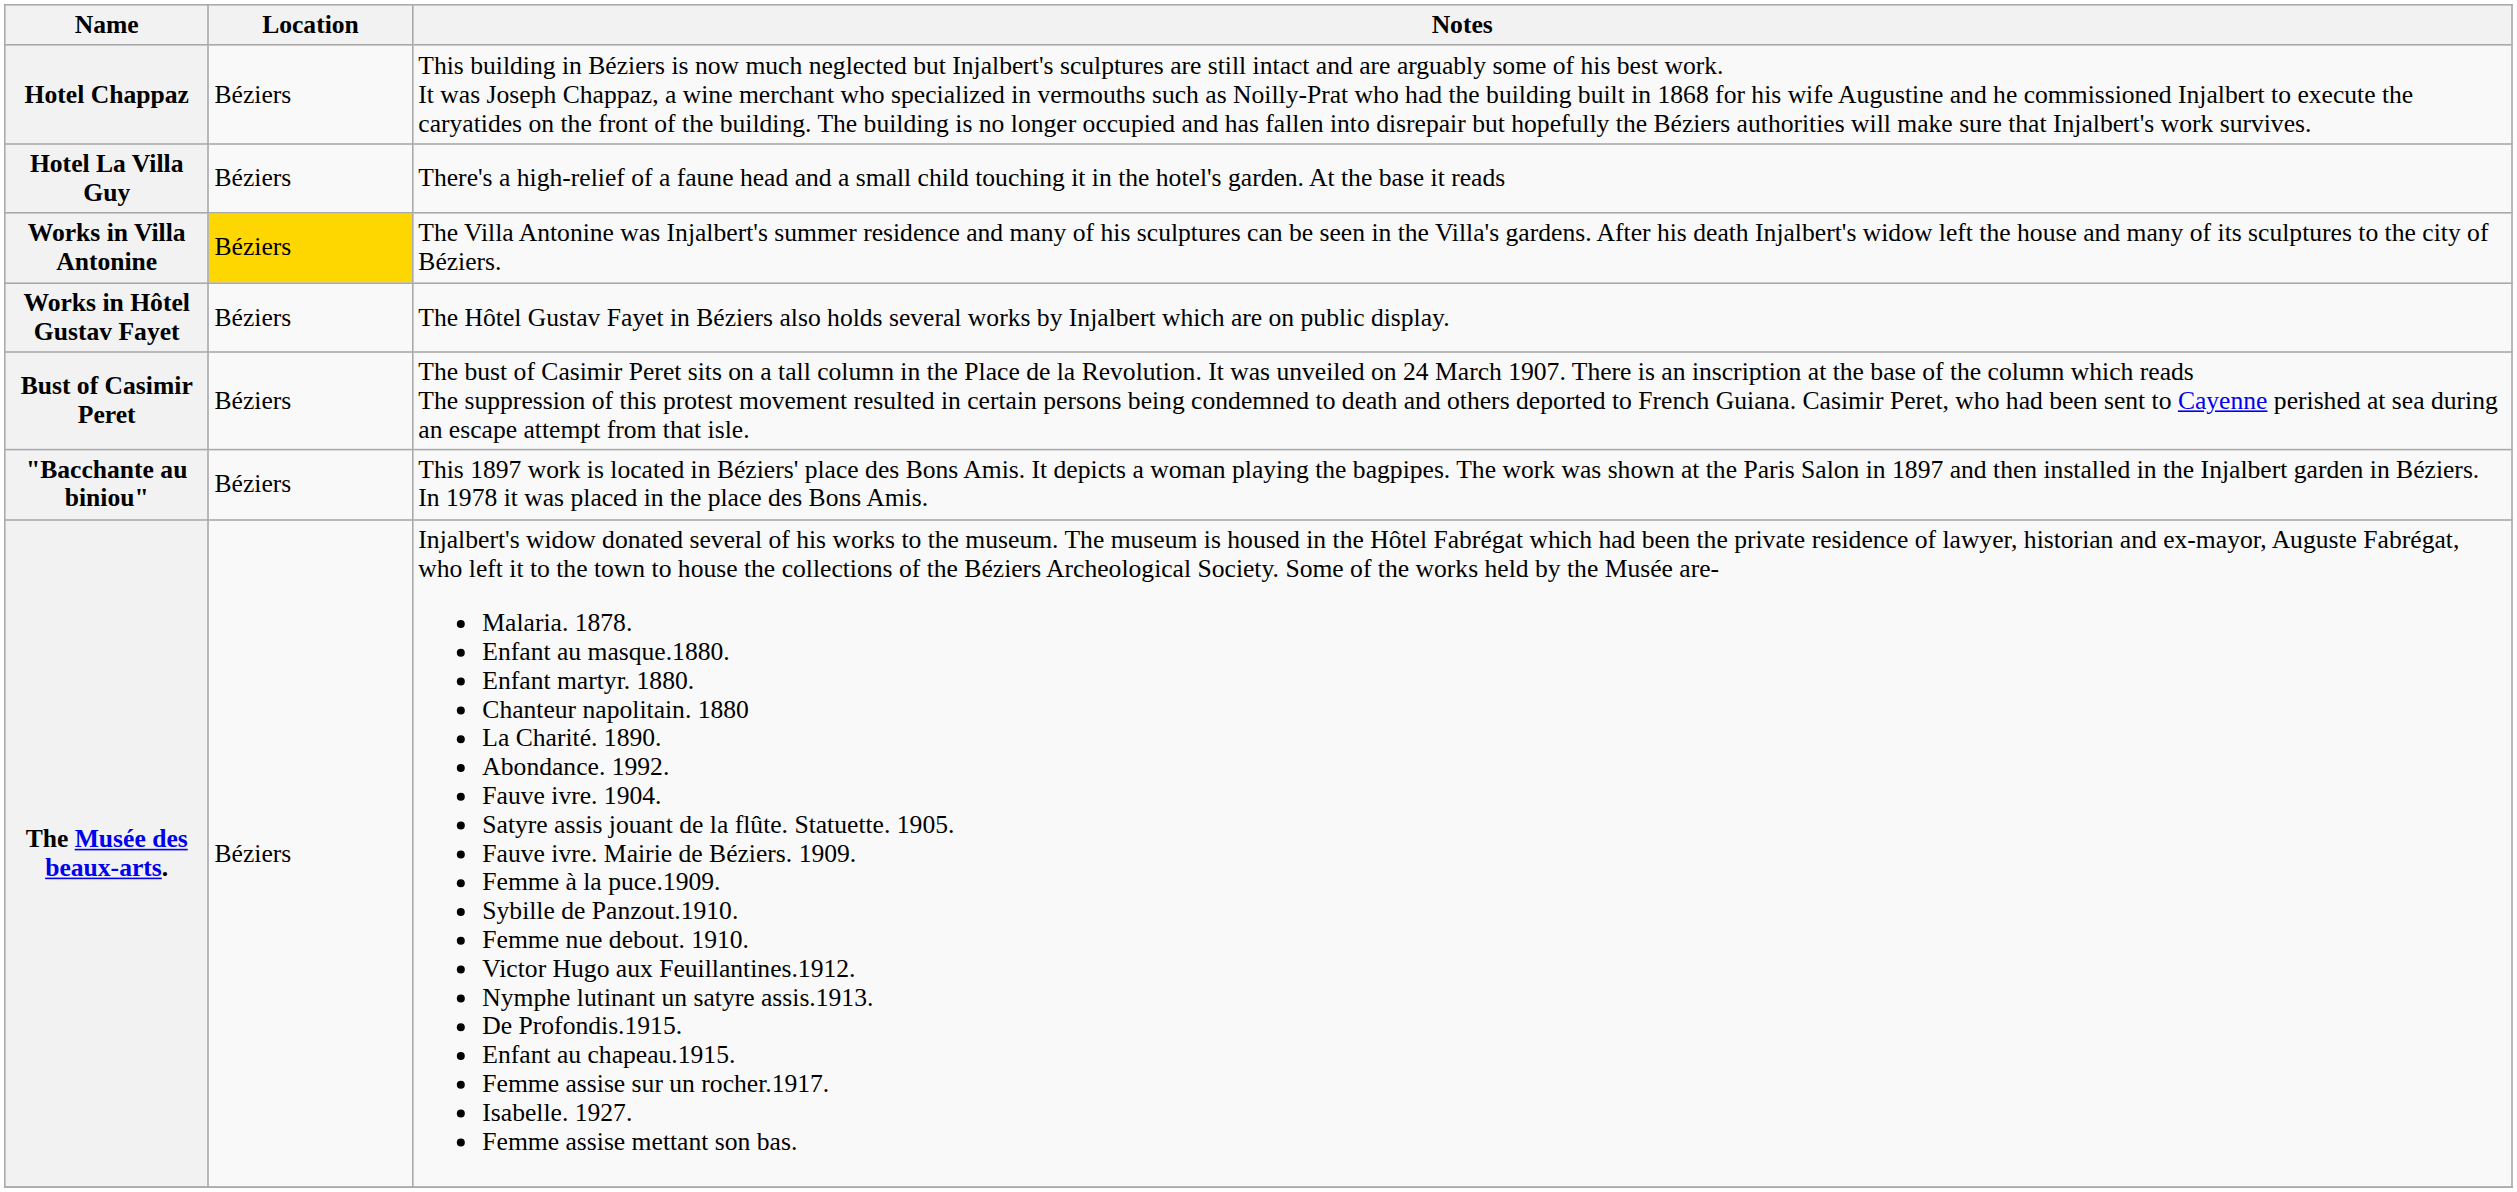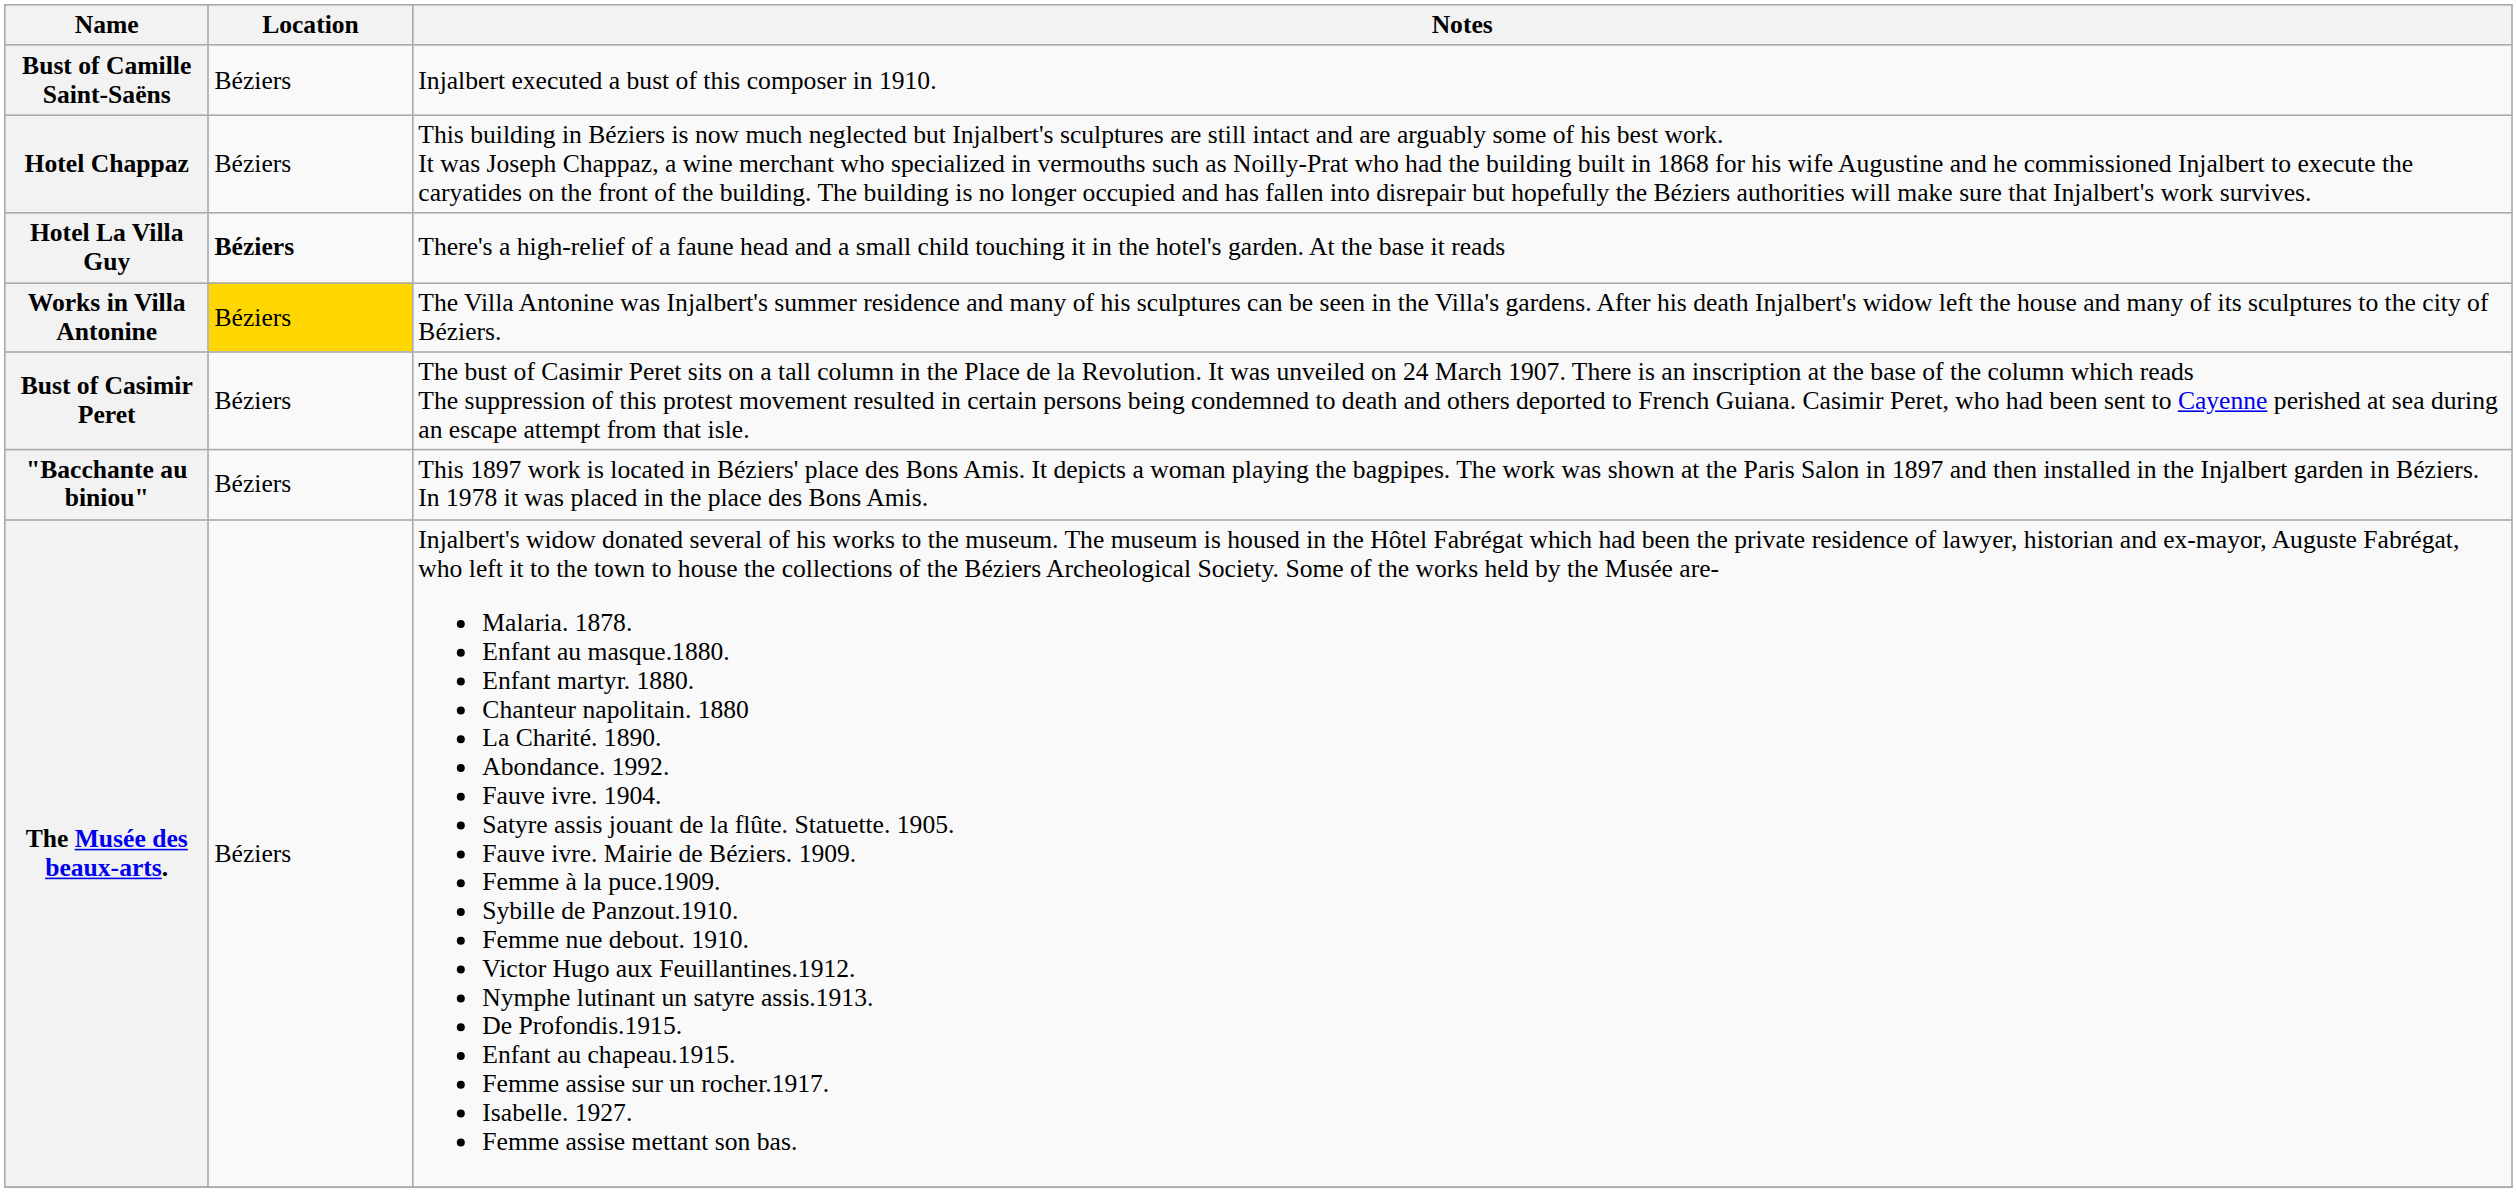+ row: Bust of Camille Saint-Saëns | Béziers | Injalbert executed a bust of this composer in 1910.
Hotel La Villa Guy | Location: normal -> bold
- row: Works in Hôtel Gustav Fayet | Béziers | The Hôtel Gustav Fayet in Béziers also holds several works by Injalbert which are on public display.
